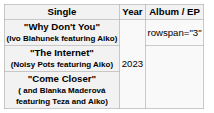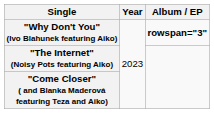"Why Don't You" (Ivo Blahunek featuring Aiko) | Album / EP: normal -> bold
